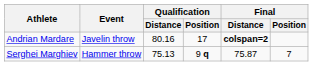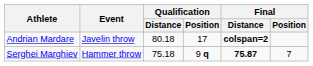Andrian Mardare | Qualification / Distance: 80.16 -> 80.18
Serghei Marghiev | Qualification / Distance: 75.13 -> 75.18
Serghei Marghiev | Final / Distance: normal -> bold
